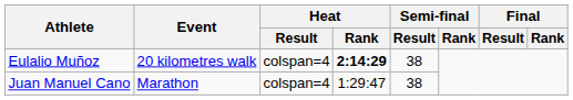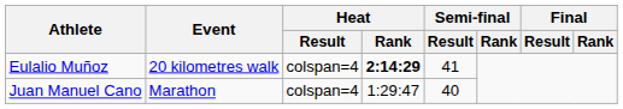Eulalio Muñoz | Semi-final / Result: 38 -> 41
Juan Manuel Cano | Semi-final / Result: 38 -> 40
